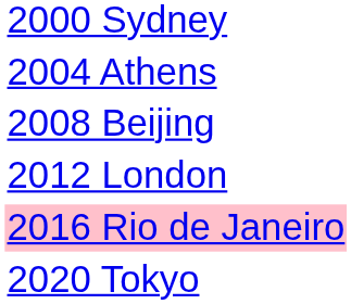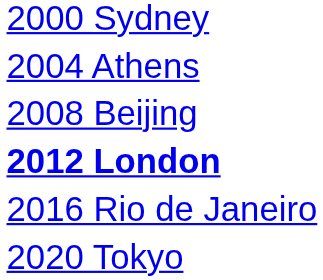2012 London | column 1: normal -> bold
2016 Rio de Janeiro | column 1: pink background -> no background
